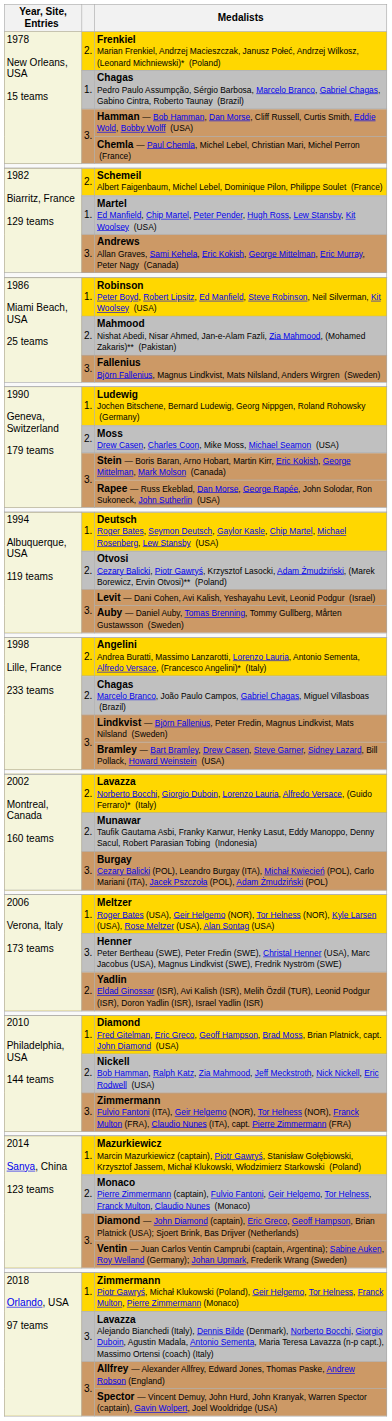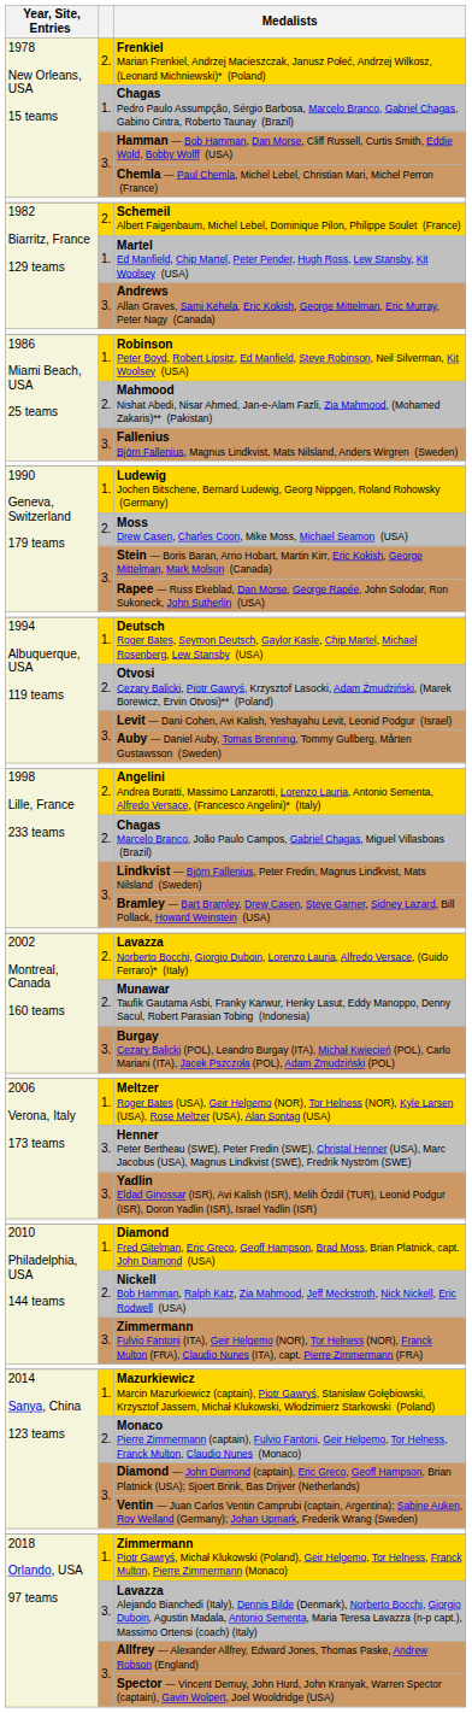row 36 | column 2: 2. -> 3.
